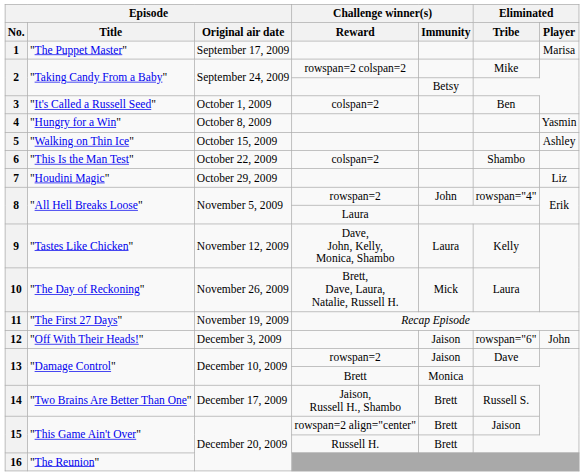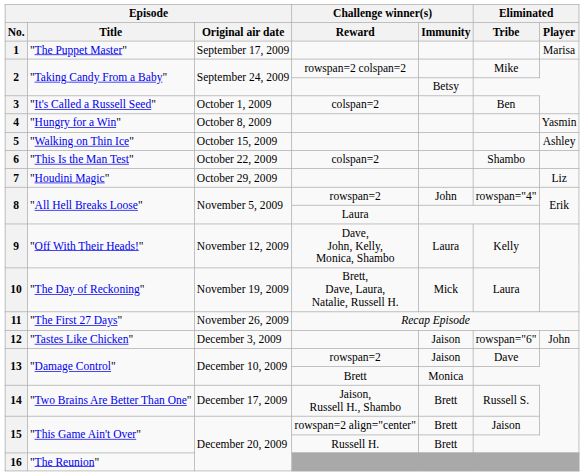9 | Episode / Title: "Tastes Like Chicken" -> "Off With Their Heads!"
10 | Episode / Original air date: November 26, 2009 -> November 19, 2009
11 | Episode / Original air date: November 19, 2009 -> November 26, 2009
12 | Episode / Title: "Off With Their Heads!" -> "Tastes Like Chicken"
